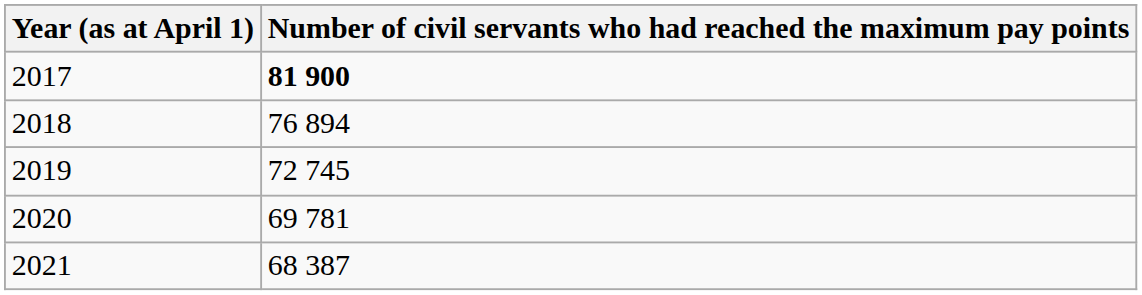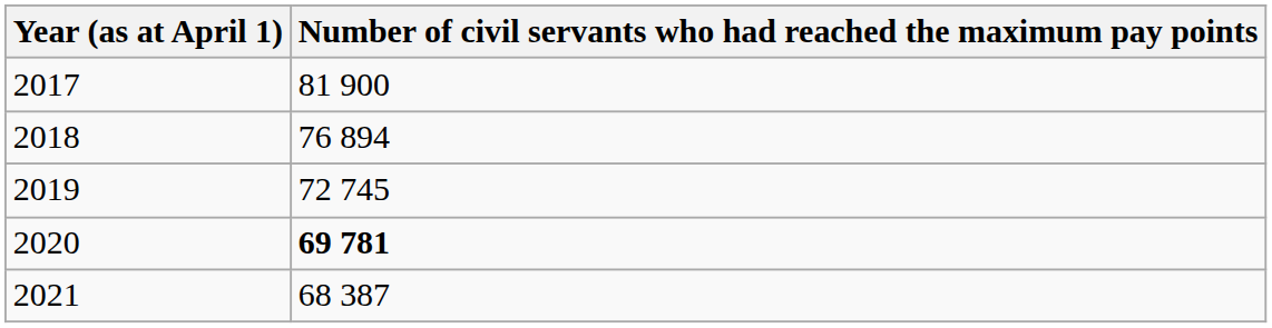2017 | column 2: bold -> normal
2020 | column 2: normal -> bold
